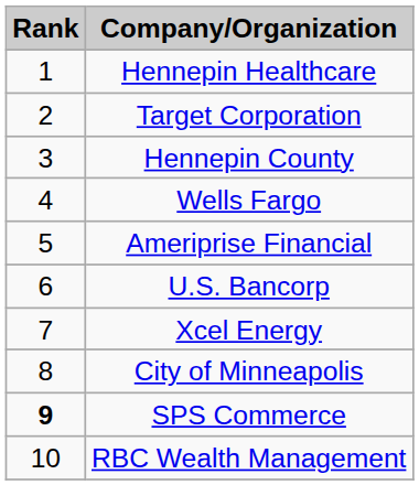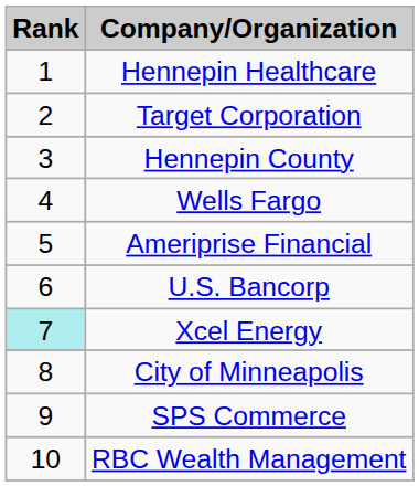Xcel Energy | Rank: no background -> paleturquoise background
SPS Commerce | Rank: bold -> normal
